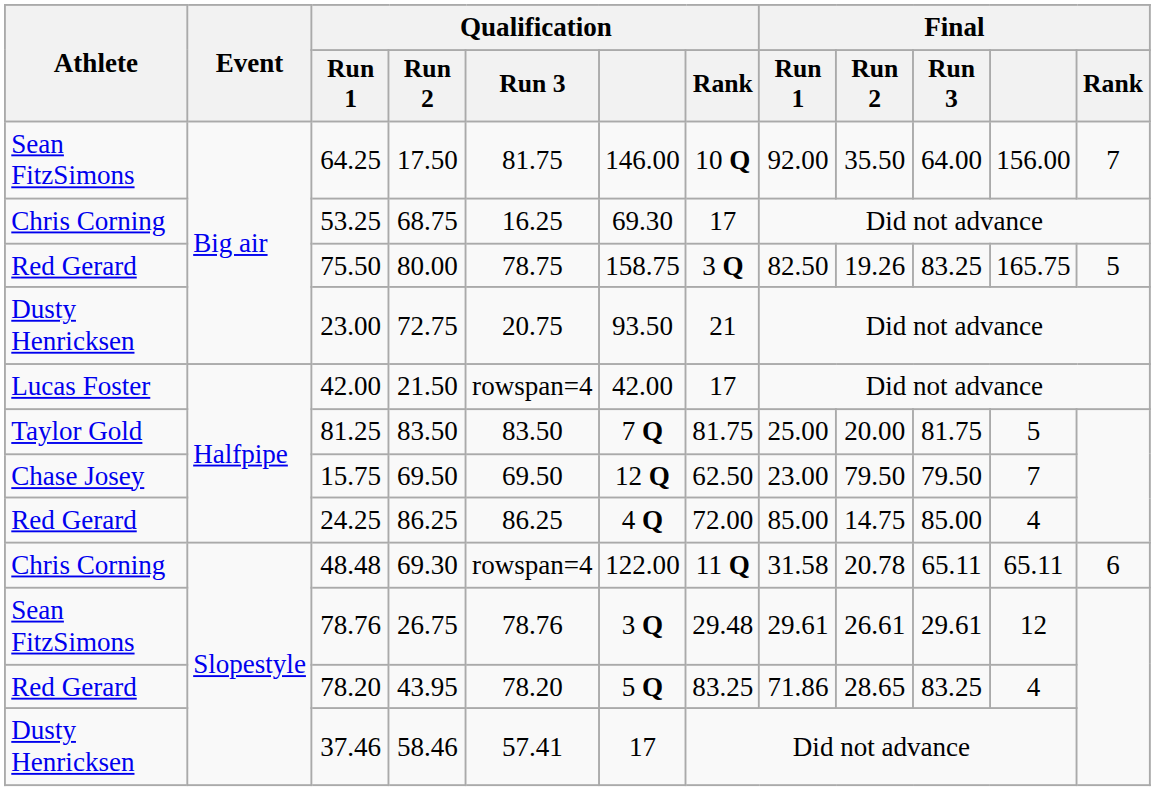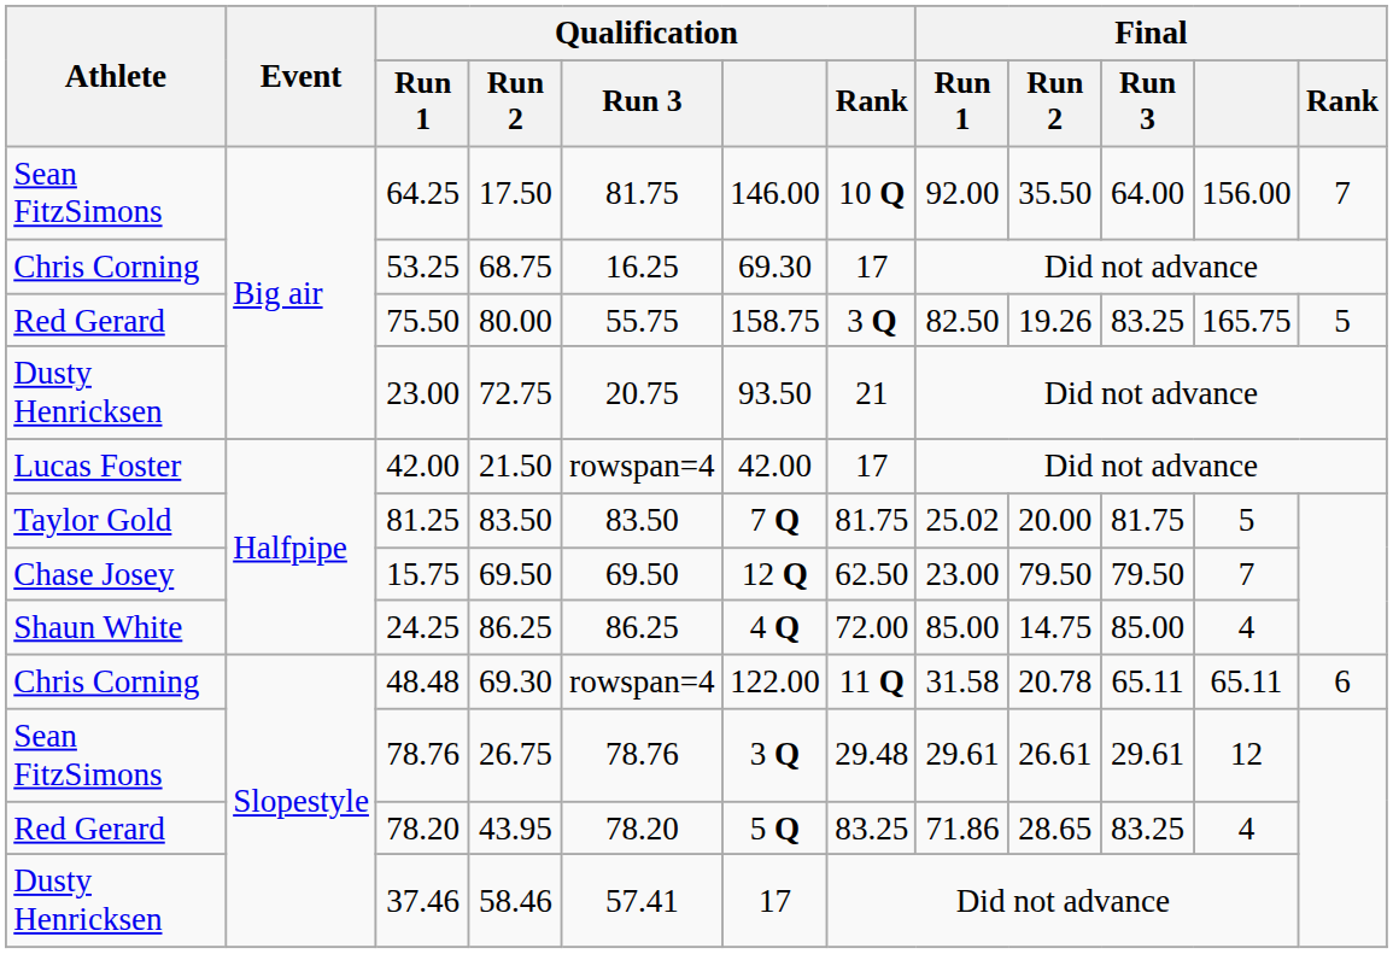75.50 | Qualification / Run 3: 78.75 -> 55.75
81.25 | Final / Run 1: 25.00 -> 25.02
24.25 | Athlete: Red Gerard -> Shaun White
